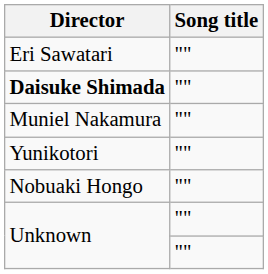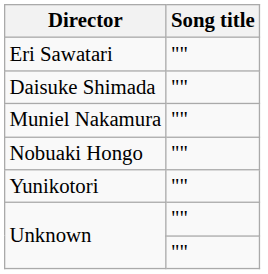row 3 | Director: bold -> normal
row 5 | Director: Yunikotori -> Nobuaki Hongo
row 6 | Director: Nobuaki Hongo -> Yunikotori
